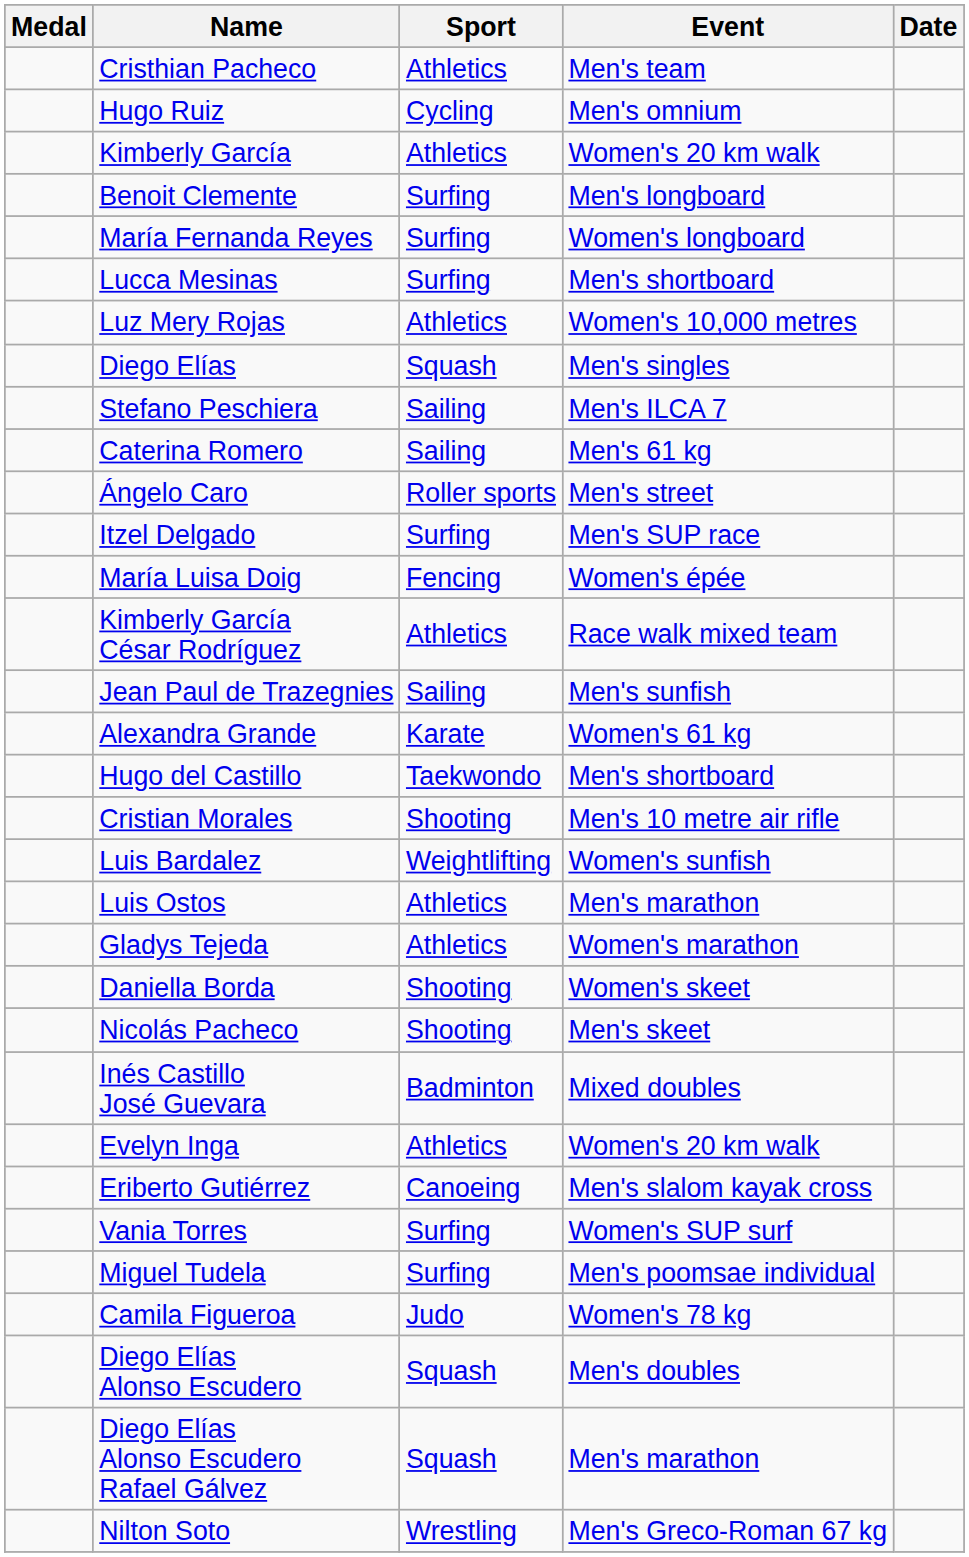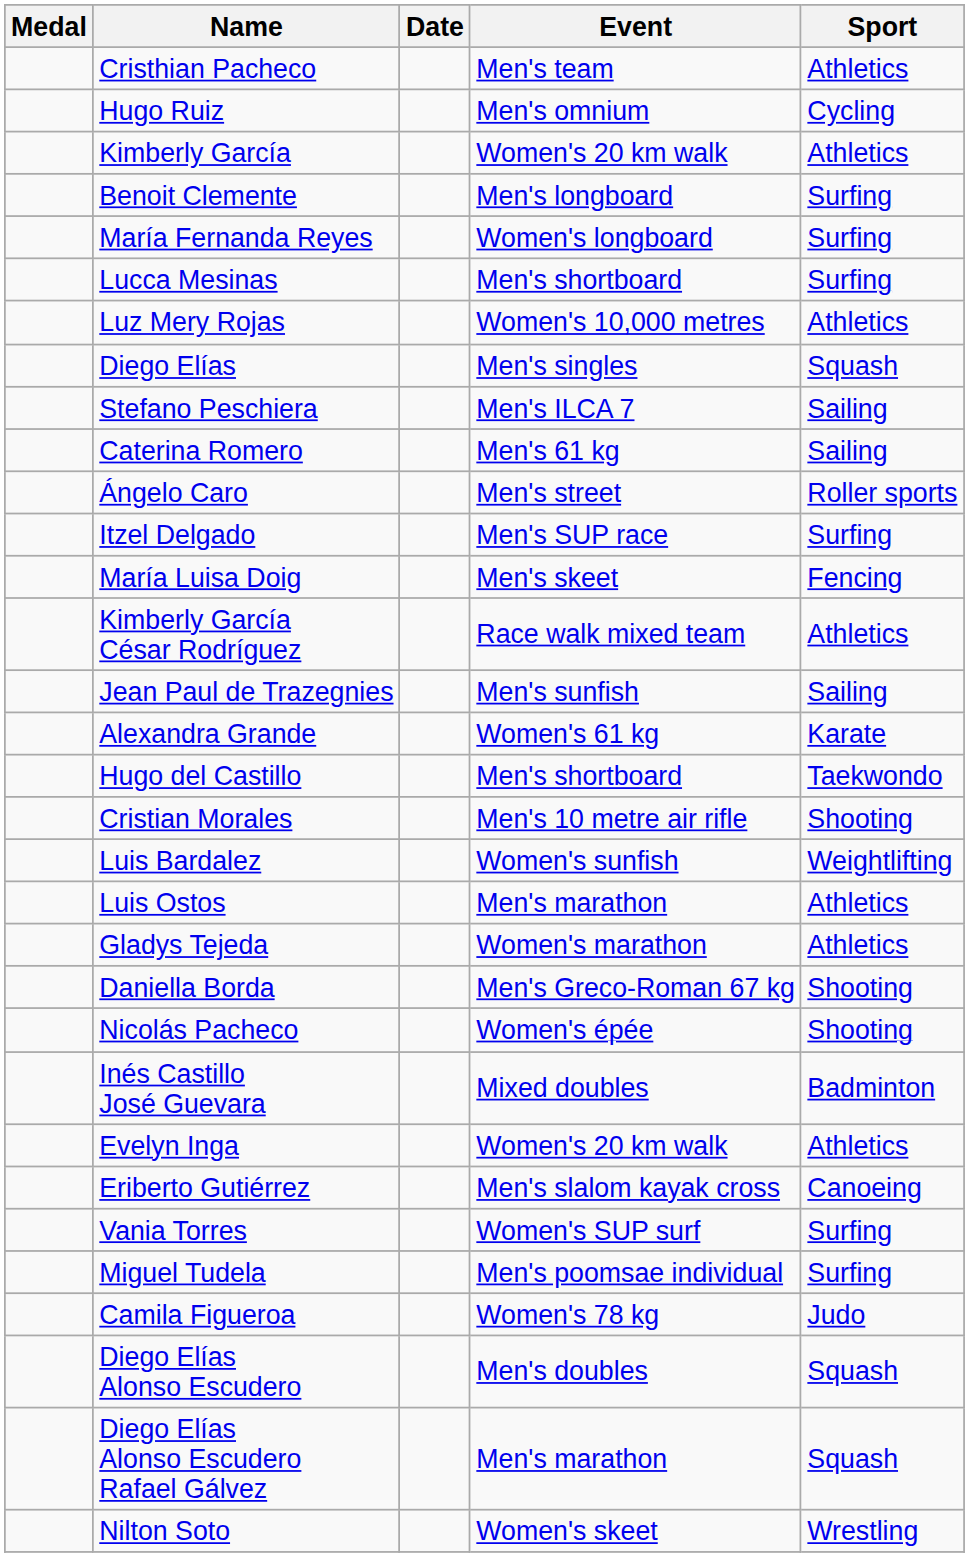columns swapped: Sport <-> Date
María Luisa Doig | Event: Women's épée -> Men's skeet
Daniella Borda | Event: Women's skeet -> Men's Greco-Roman 67 kg
Nicolás Pacheco | Event: Men's skeet -> Women's épée
Nilton Soto | Event: Men's Greco-Roman 67 kg -> Women's skeet
